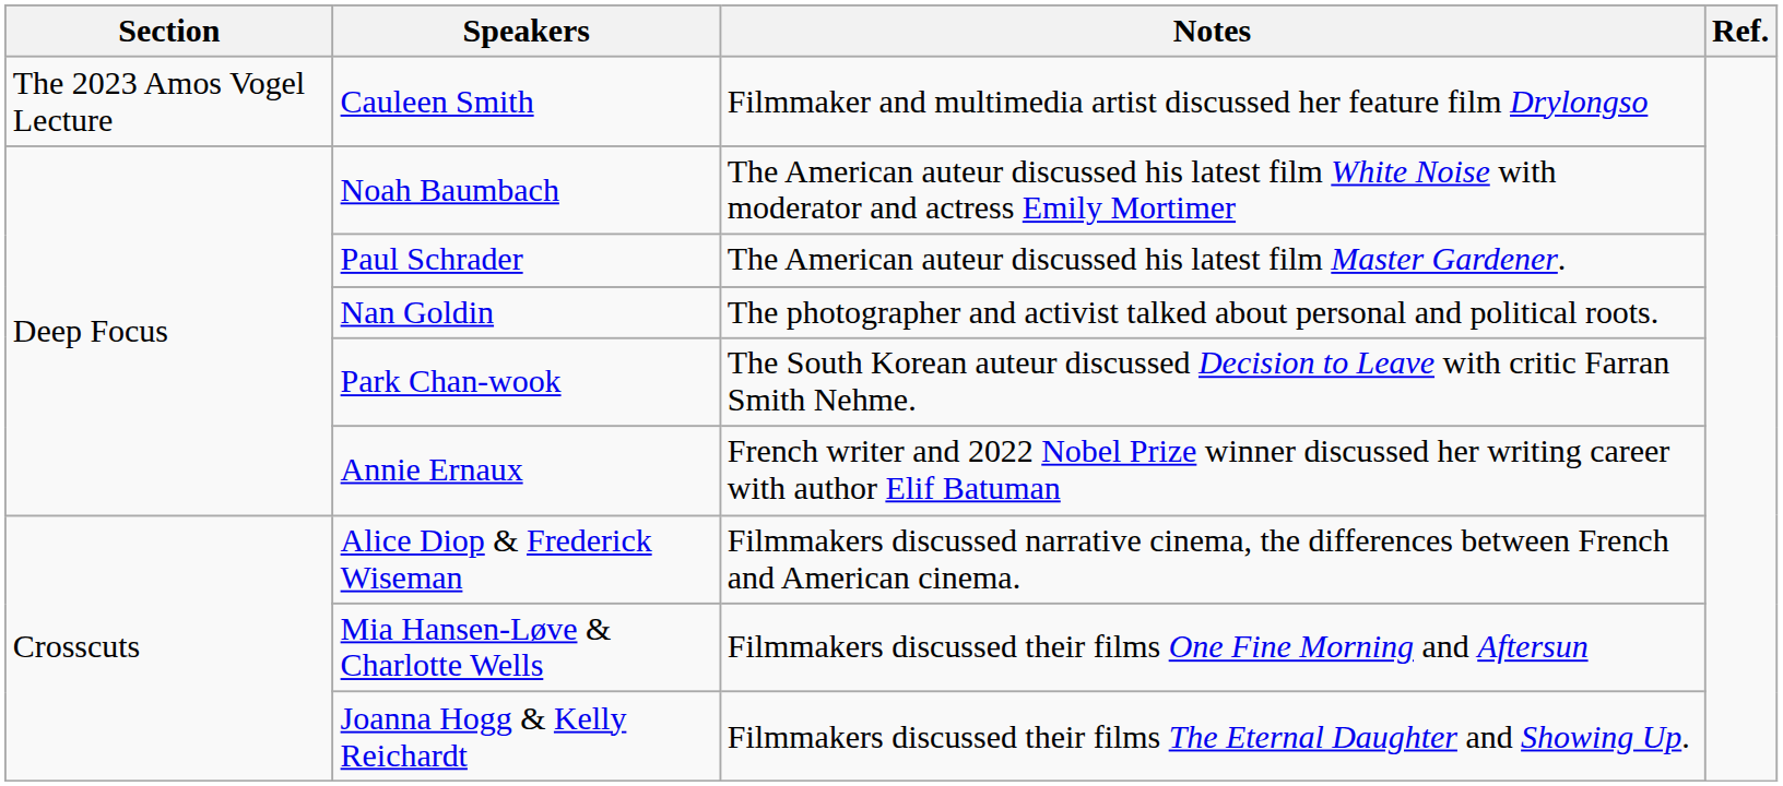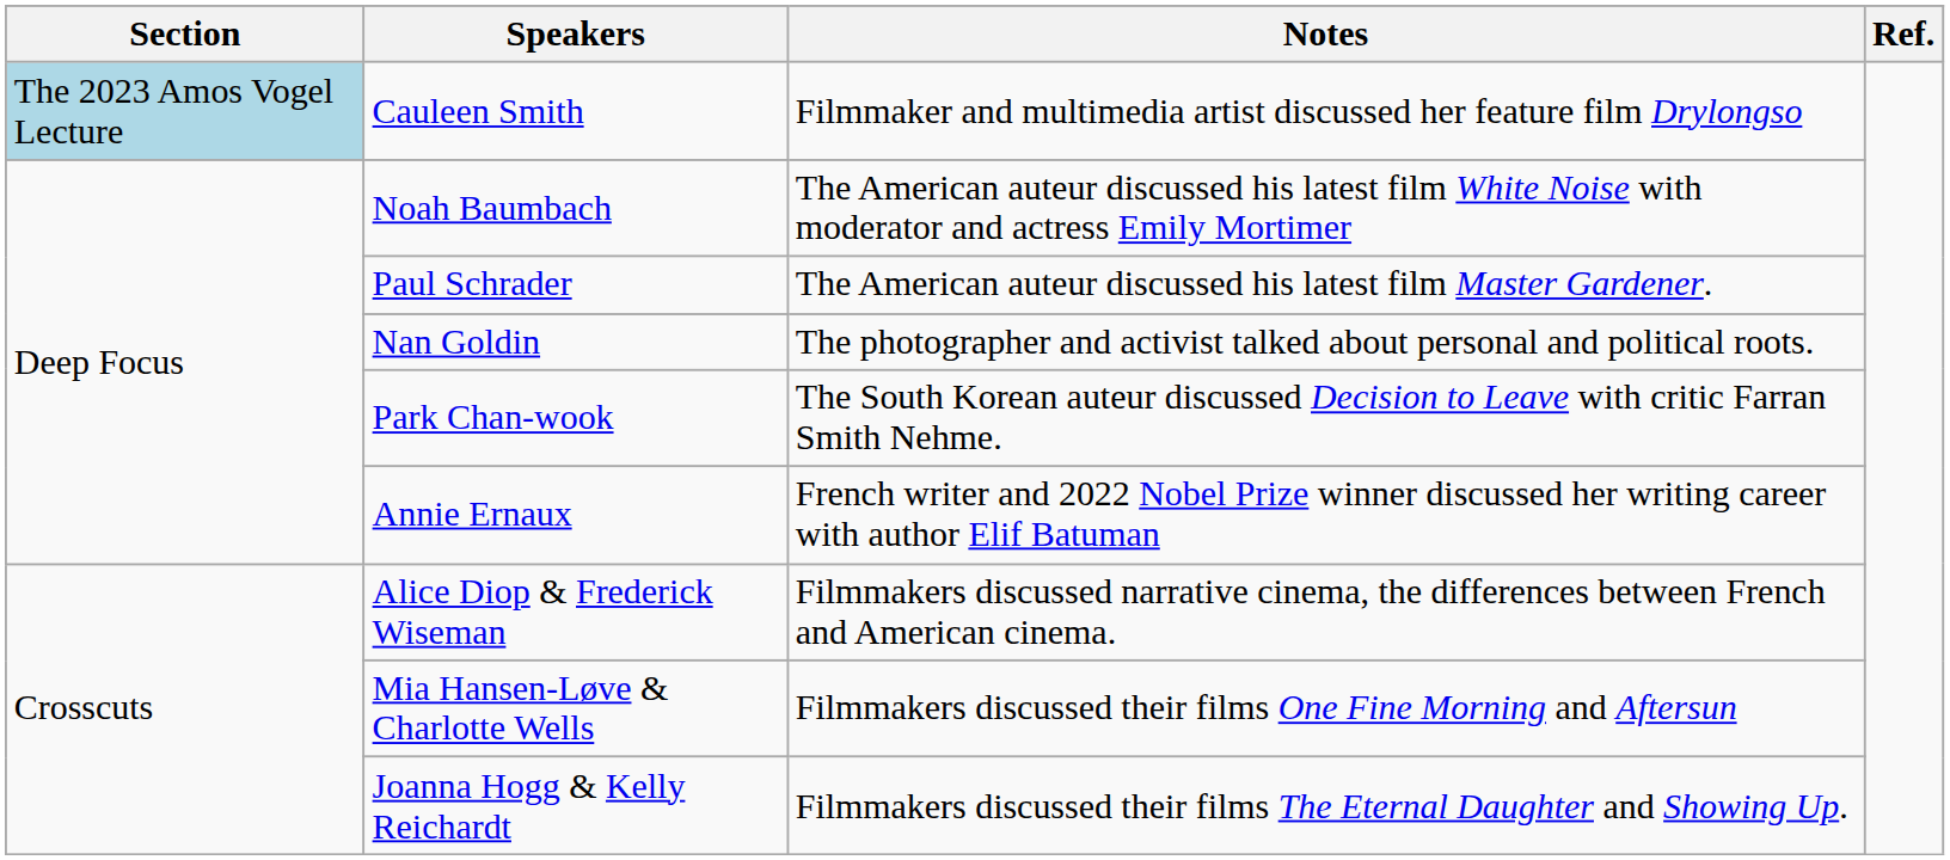Cauleen Smith | Section: no background -> lightblue background
